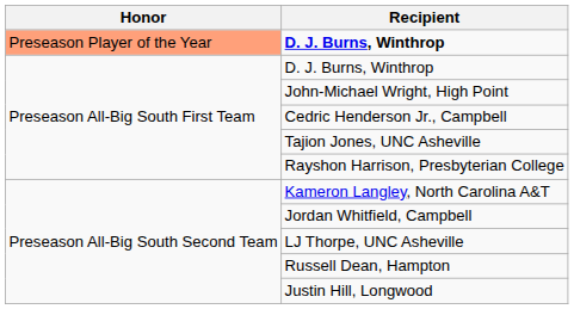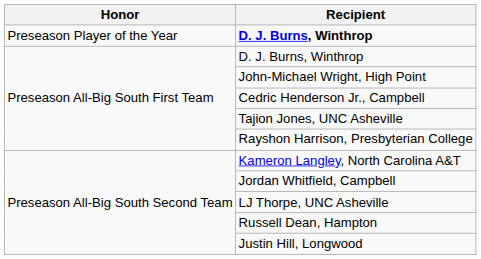row 2 | Honor: lightsalmon background -> no background
